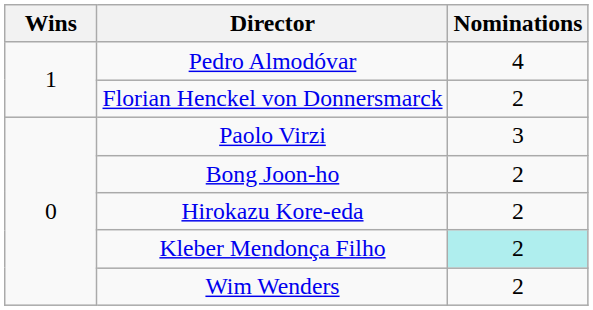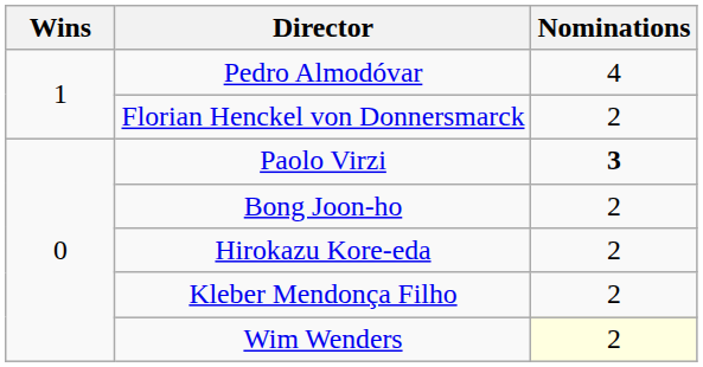Paolo Virzi | Nominations: normal -> bold
Kleber Mendonça Filho | Nominations: paleturquoise background -> no background
Wim Wenders | Nominations: no background -> lightyellow background
